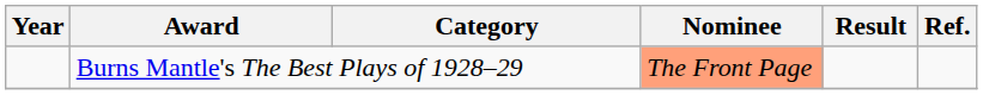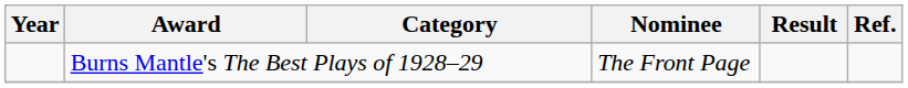Burns Mantle's The Best Plays of 1928–29 | Nominee: lightsalmon background -> no background
